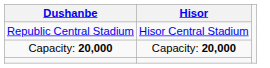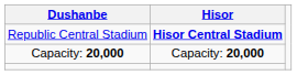Republic Central Stadium | Hisor: normal -> bold
